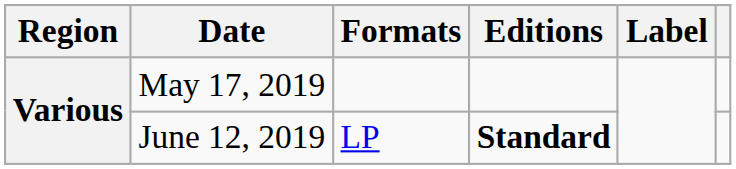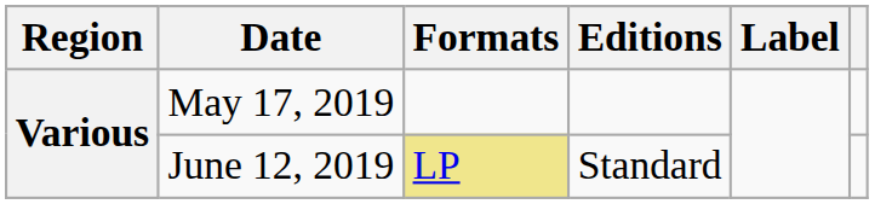June 12, 2019 | Formats: no background -> khaki background
June 12, 2019 | Editions: bold -> normal
